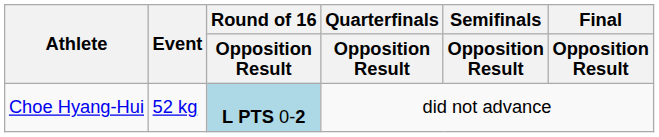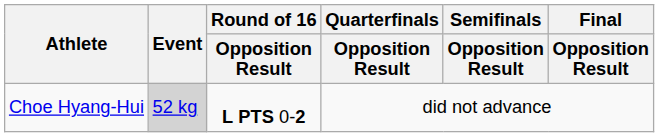Choe Hyang-Hui | Event: no background -> lightgrey background
Choe Hyang-Hui | Round of 16 / Opposition Result: lightblue background -> no background
